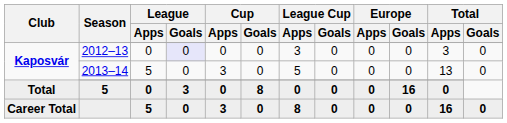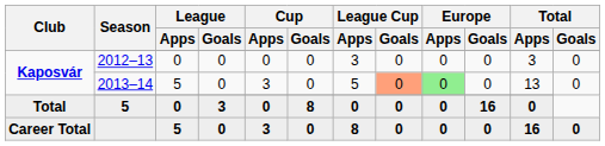2012–13 | League / Goals: lavender background -> no background
2013–14 | League Cup / Goals: no background -> lightsalmon background
2013–14 | Europe / Apps: no background -> lightgreen background
